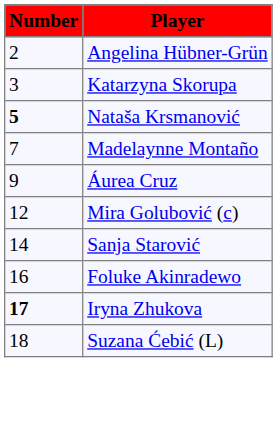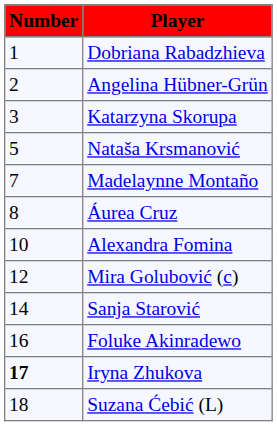+ row: 1 | Dobriana Rabadzhieva
Nataša Krsmanović | Number: bold -> normal
Áurea Cruz | Number: 9 -> 8
+ row: 10 | Alexandra Fomina
